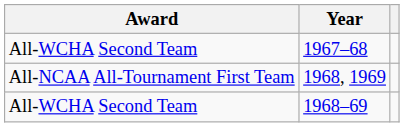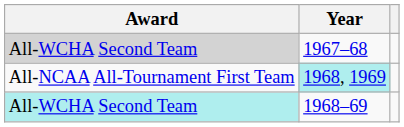row 2 | Award: no background -> lightgrey background
row 3 | Year: no background -> paleturquoise background
row 4 | Award: no background -> paleturquoise background
